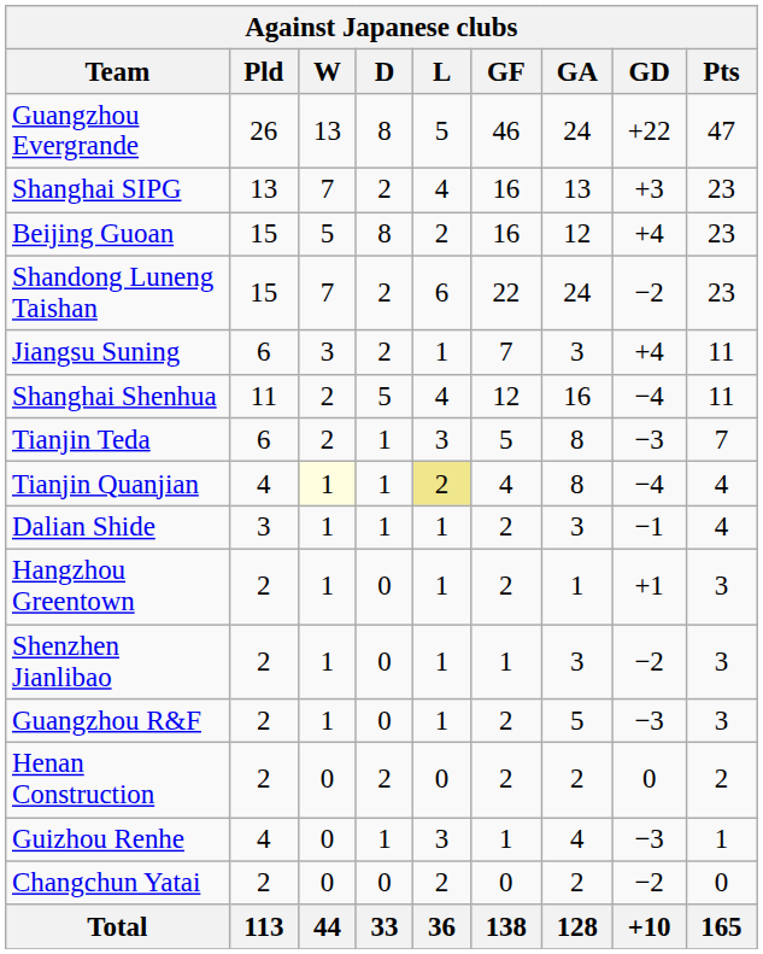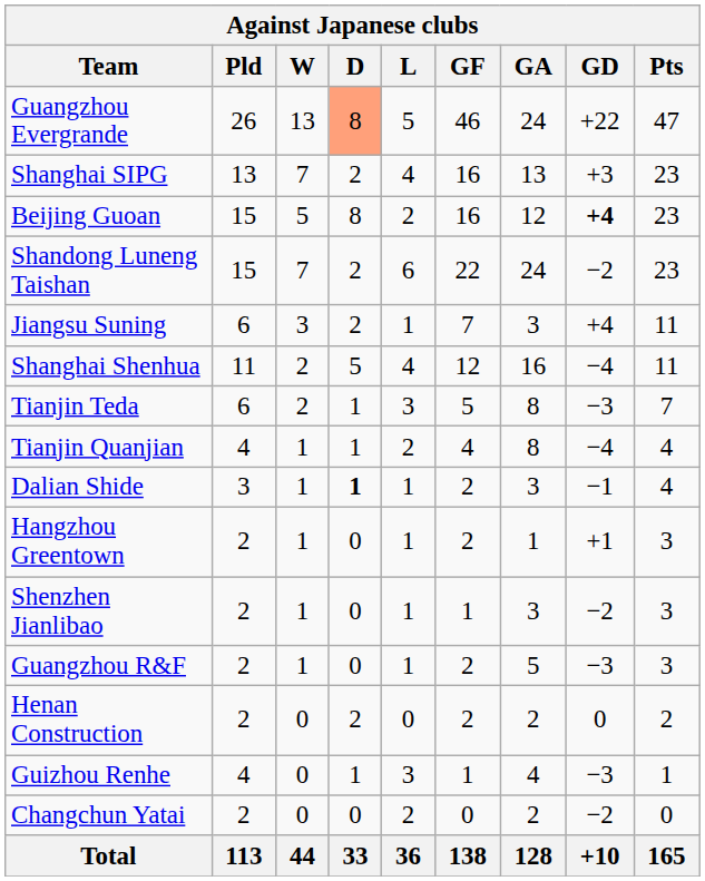Guangzhou Evergrande | D: no background -> lightsalmon background
Beijing Guoan | GD: normal -> bold
Tianjin Quanjian | W: lightyellow background -> no background
Tianjin Quanjian | L: khaki background -> no background
Dalian Shide | D: normal -> bold
